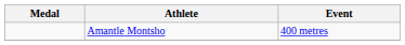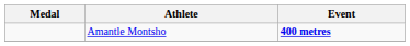Amantle Montsho | Event: normal -> bold
